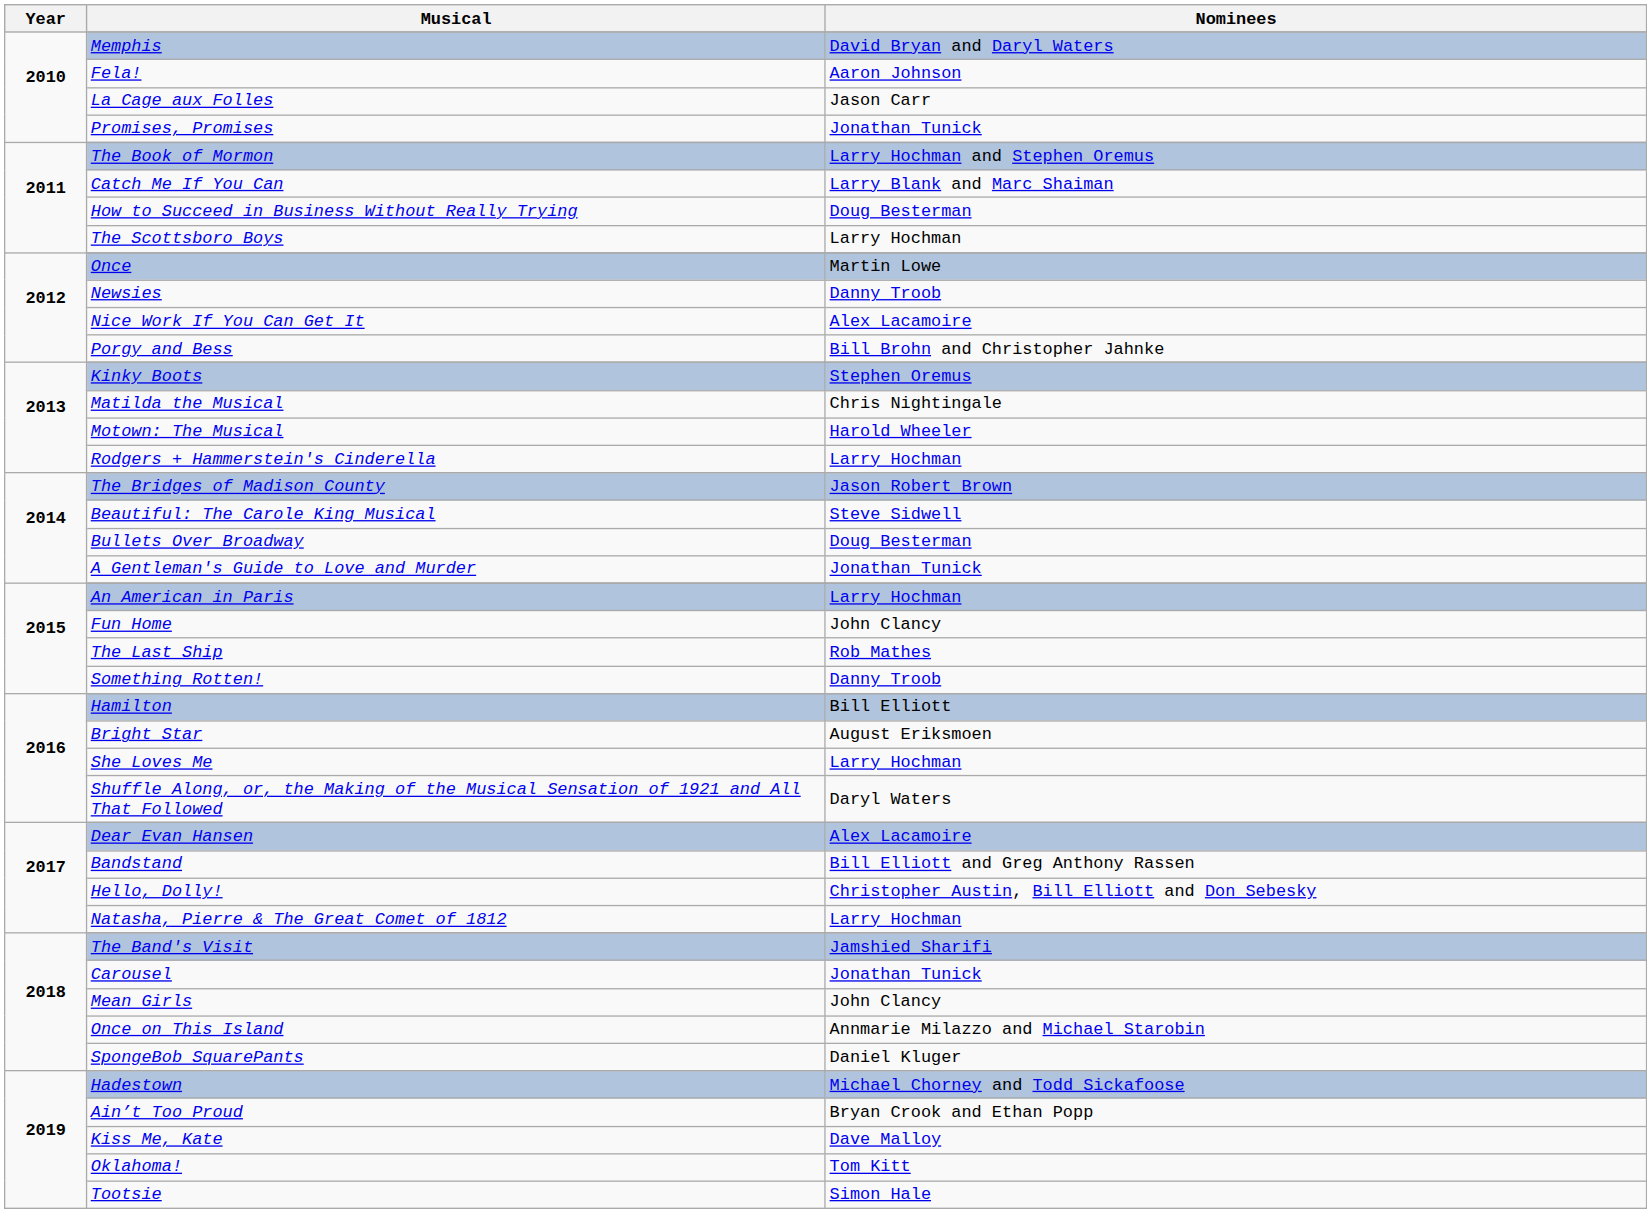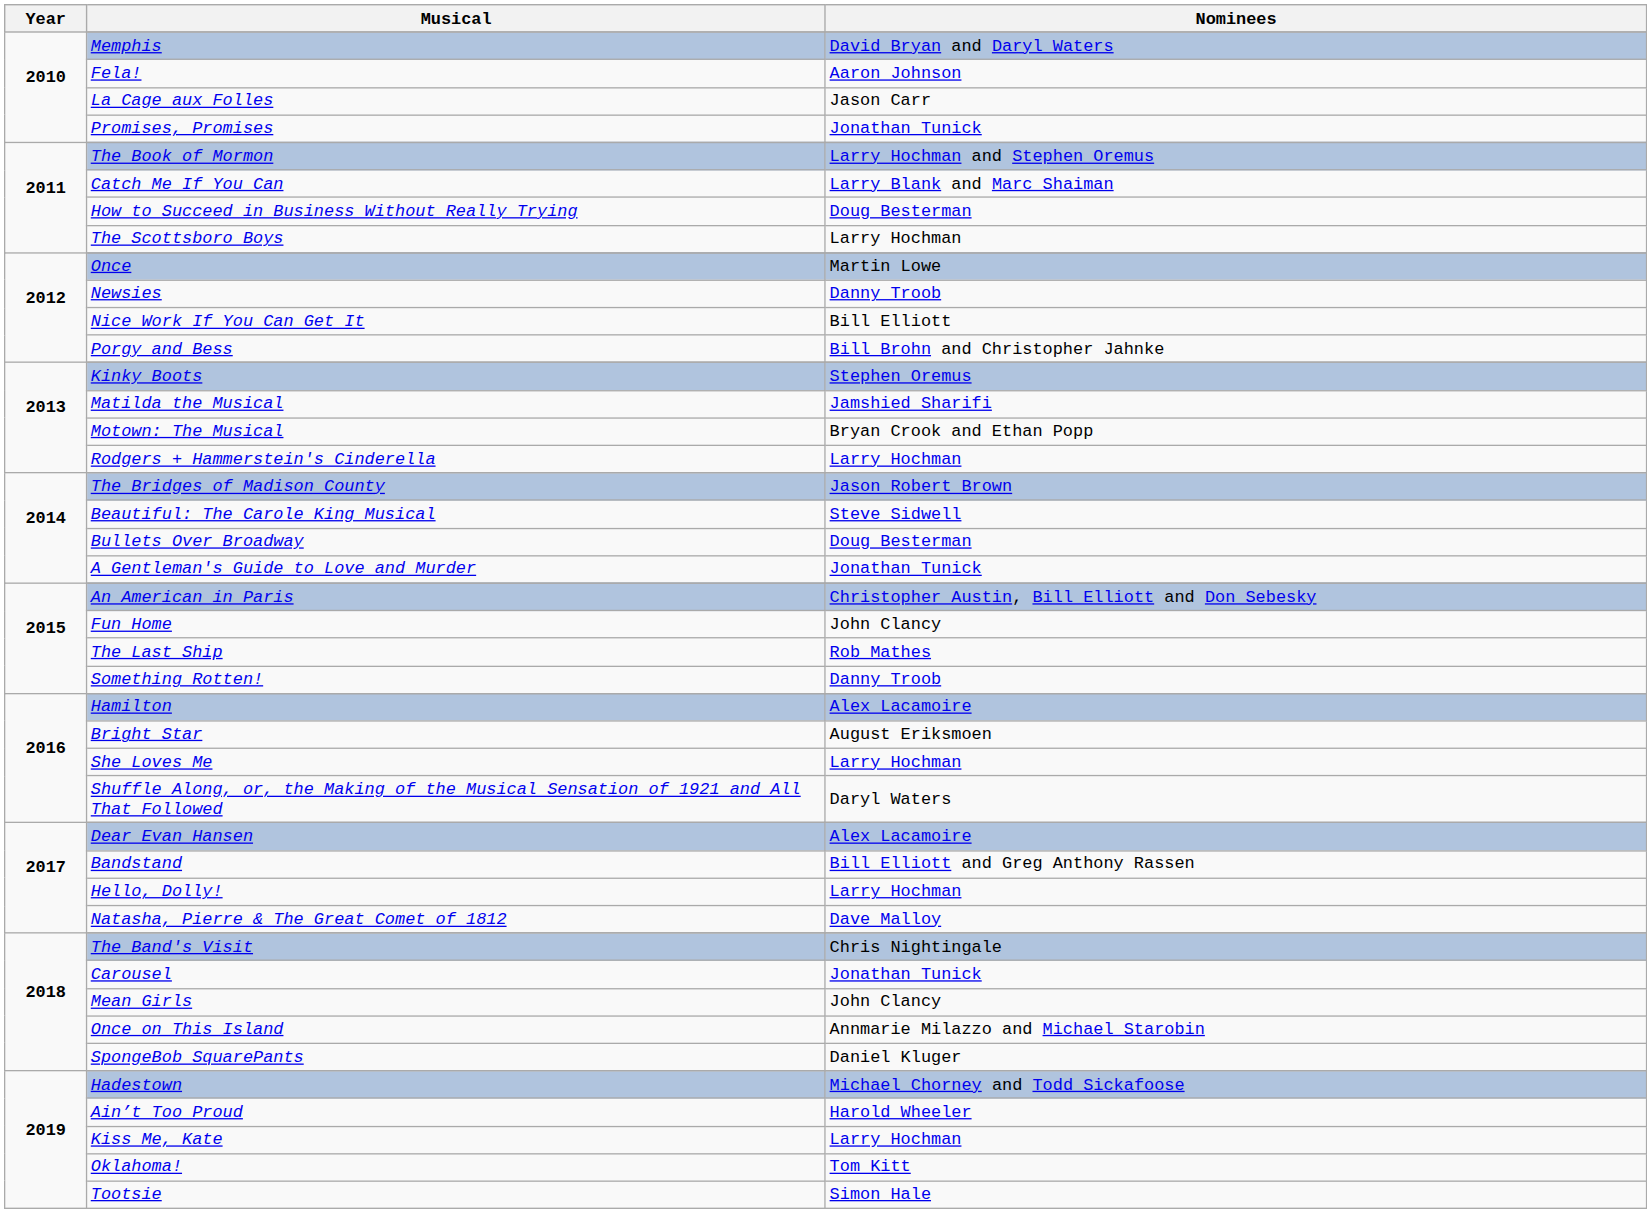Nice Work If You Can Get It | Nominees: Alex Lacamoire -> Bill Elliott
Matilda the Musical | Nominees: Chris Nightingale -> Jamshied Sharifi
Motown: The Musical | Nominees: Harold Wheeler -> Bryan Crook and Ethan Popp
An American in Paris | Nominees: Larry Hochman -> Christopher Austin, Bill Elliott and Don Sebesky
Hamilton | Nominees: Bill Elliott -> Alex Lacamoire
Hello, Dolly! | Nominees: Christopher Austin, Bill Elliott and Don Sebesky -> Larry Hochman
Natasha, Pierre & The Great Comet of 1812 | Nominees: Larry Hochman -> Dave Malloy
The Band's Visit | Nominees: Jamshied Sharifi -> Chris Nightingale
Ain’t Too Proud | Nominees: Bryan Crook and Ethan Popp -> Harold Wheeler
Kiss Me, Kate | Nominees: Dave Malloy -> Larry Hochman
